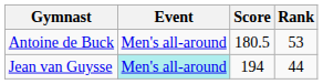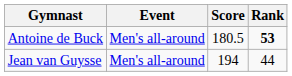row 2 | Rank: normal -> bold
row 3 | Event: paleturquoise background -> no background
